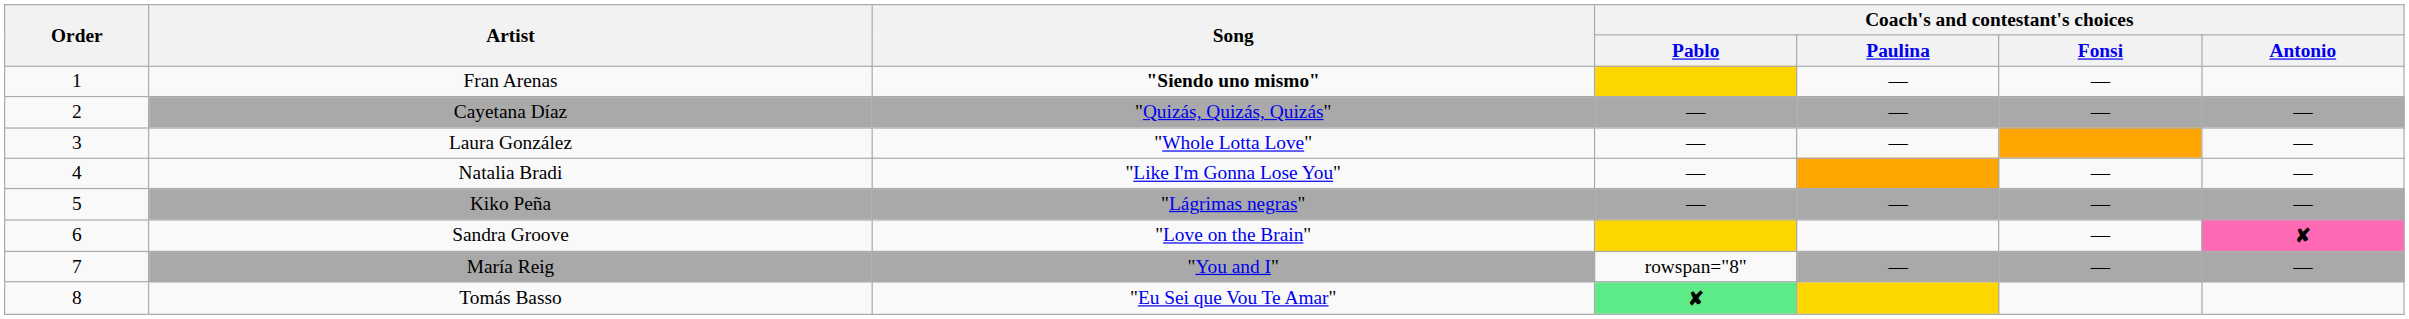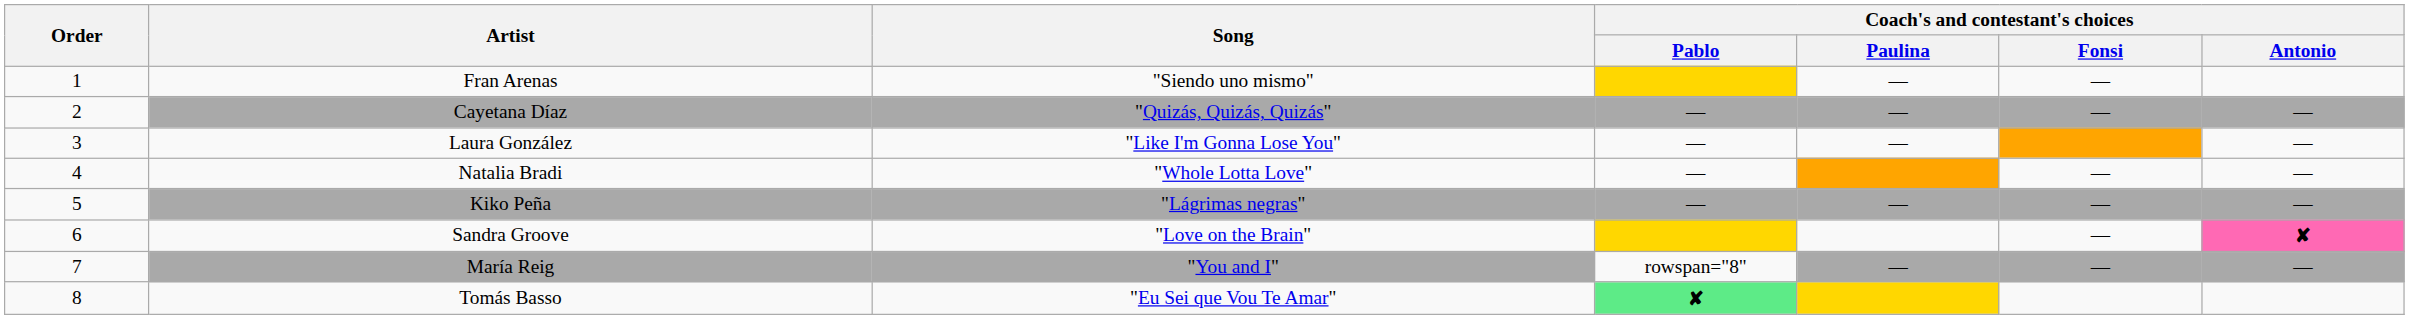Fran Arenas | Song: bold -> normal
Laura González | Song: "Whole Lotta Love" -> "Like I'm Gonna Lose You"
Natalia Bradi | Song: "Like I'm Gonna Lose You" -> "Whole Lotta Love"
